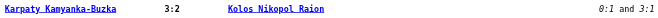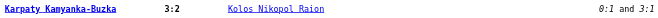Karpaty Kamyanka-Buzka | column 3: bold -> normal
